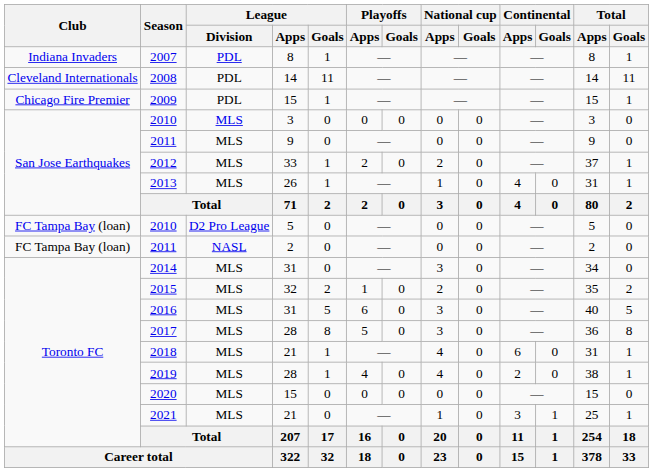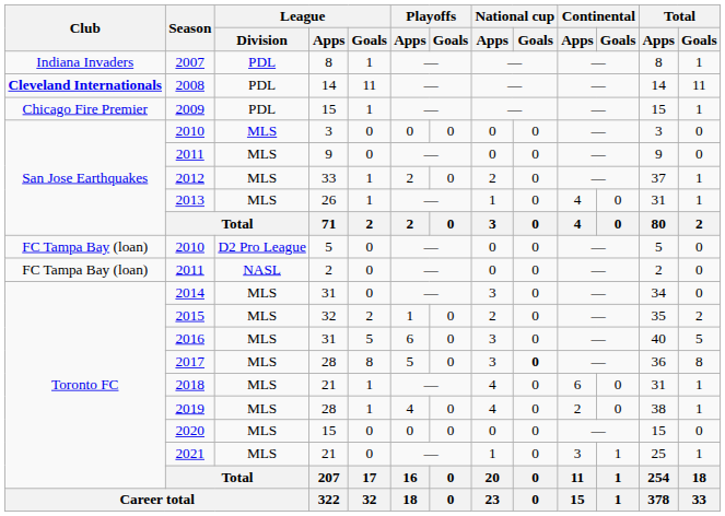2008 | Club: normal -> bold
2017 | National cup / Goals: normal -> bold
